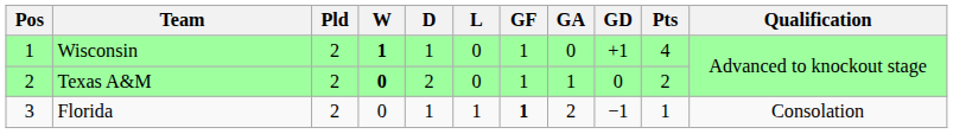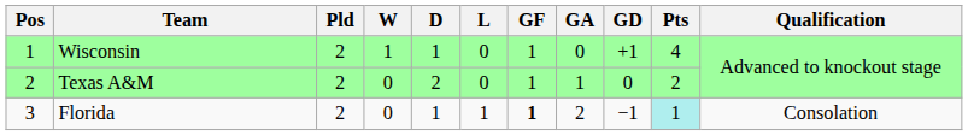Wisconsin | W: bold -> normal
Texas A&M | W: bold -> normal
Florida | Pts: no background -> paleturquoise background
